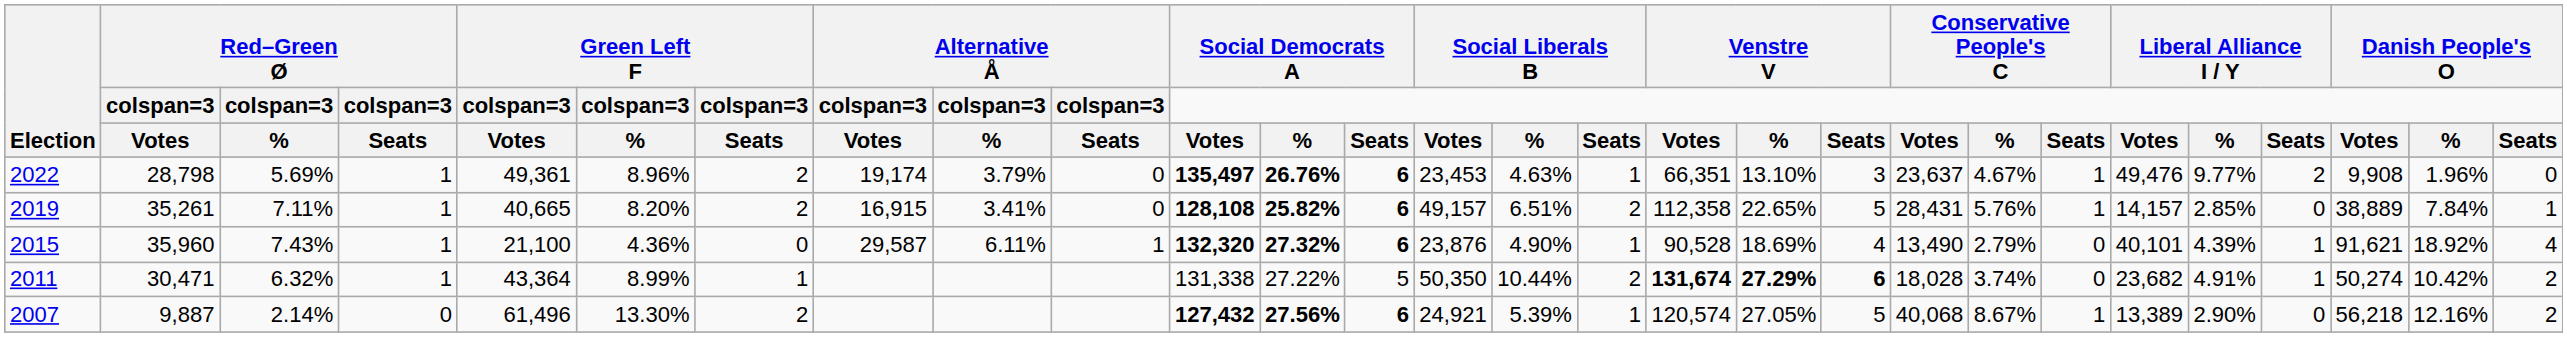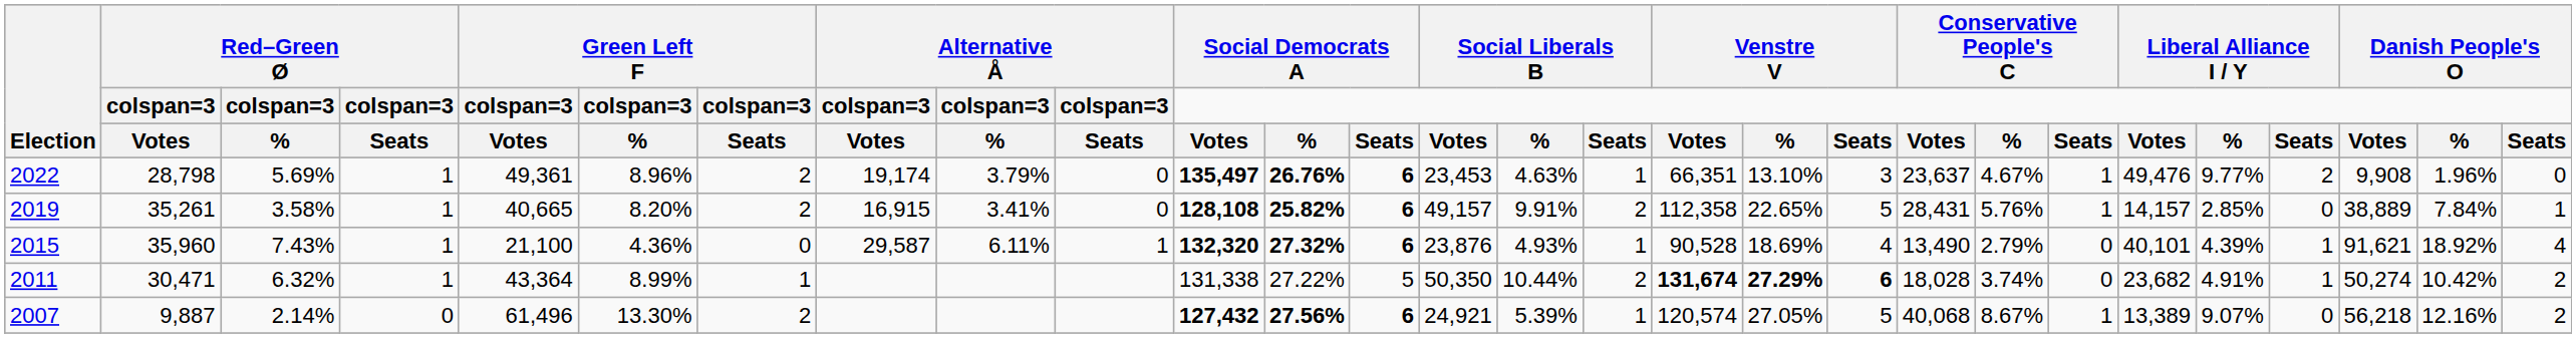2019 | Red–Green Ø / colspan=3 / %: 7.11% -> 3.58%
2019 | Social Liberals B / %: 6.51% -> 9.91%
2015 | Social Liberals B / %: 4.90% -> 4.93%
2007 | Liberal Alliance I / Y / %: 2.90% -> 9.07%
